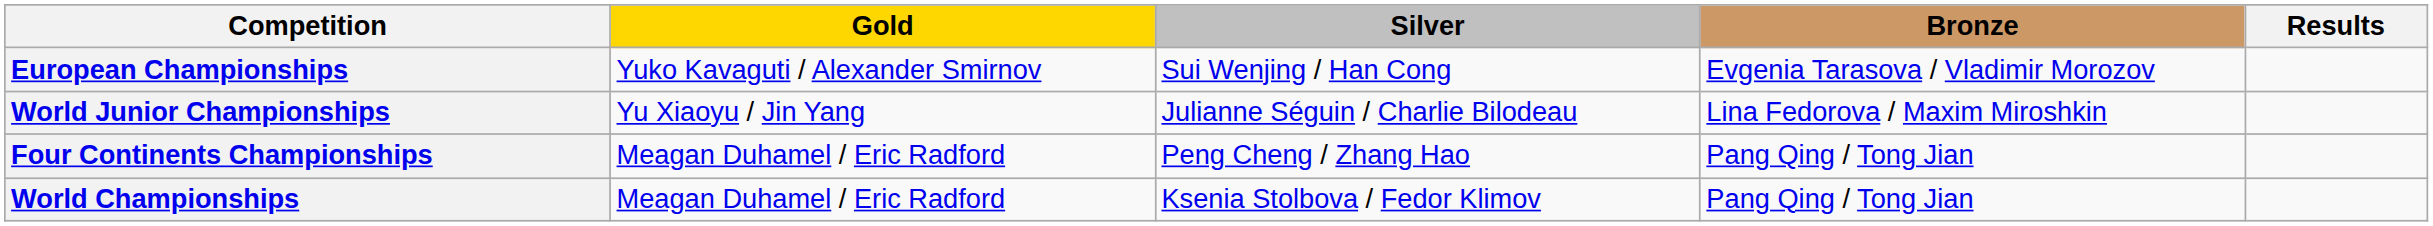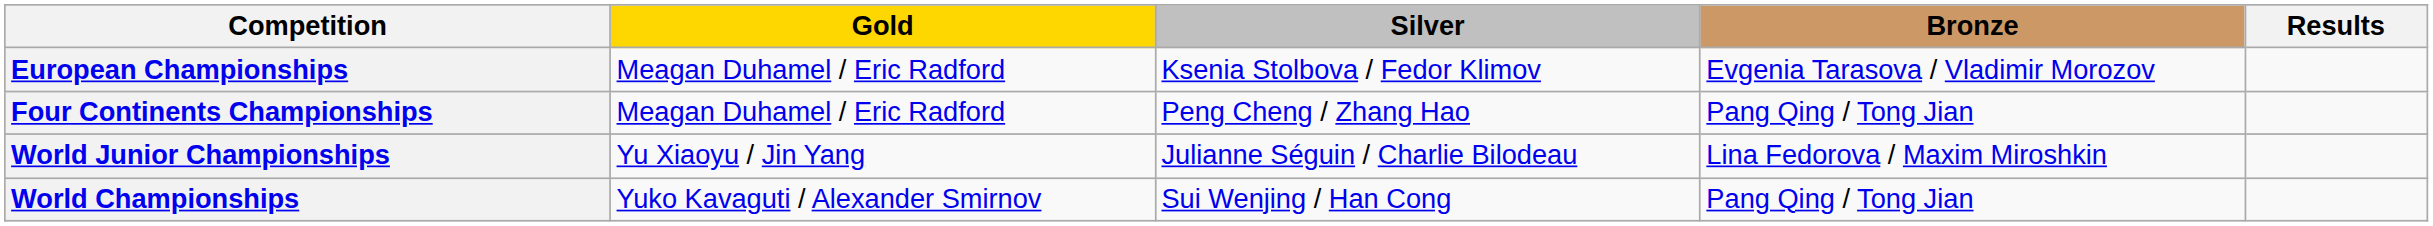European Championships | Gold: Yuko Kavaguti / Alexander Smirnov -> Meagan Duhamel / Eric Radford
European Championships | Silver: Sui Wenjing / Han Cong -> Ksenia Stolbova / Fedor Klimov
rows swapped: Four Continents Championships <-> World Junior Championships
World Championships | Gold: Meagan Duhamel / Eric Radford -> Yuko Kavaguti / Alexander Smirnov
World Championships | Silver: Ksenia Stolbova / Fedor Klimov -> Sui Wenjing / Han Cong
